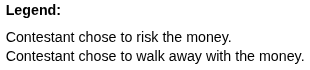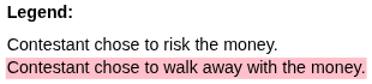row 3 | Legend:: no background -> pink background
